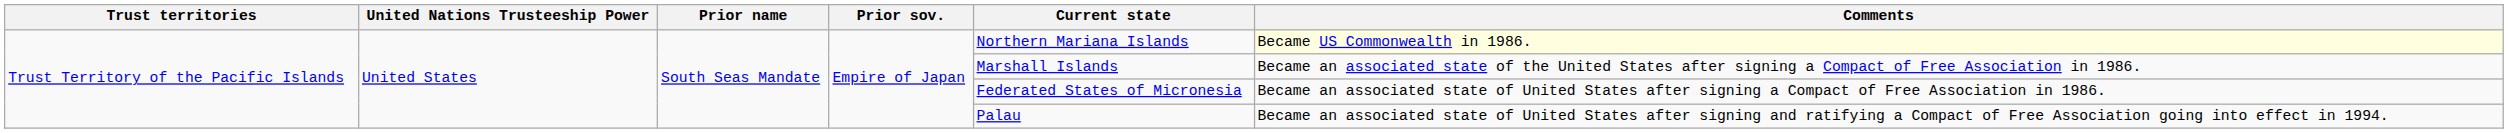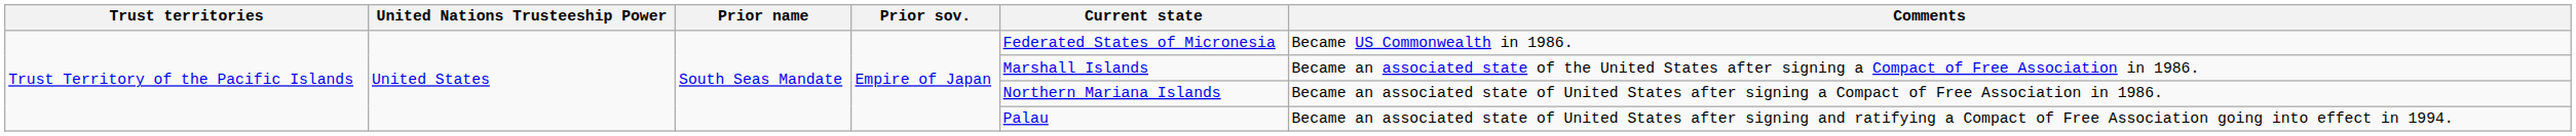row 2 | Current state: Northern Mariana Islands -> Federated States of Micronesia
row 2 | Comments: lightyellow background -> no background
row 4 | Current state: Federated States of Micronesia -> Northern Mariana Islands
